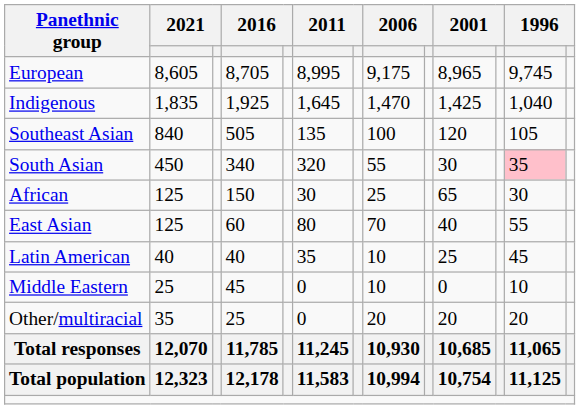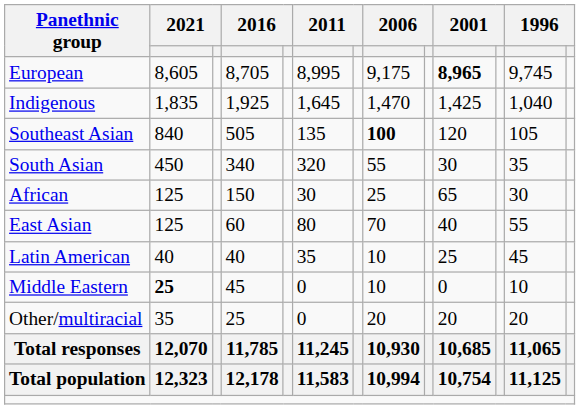European | column 10: normal -> bold
Southeast Asian | column 8: normal -> bold
South Asian | column 12: pink background -> no background
Middle Eastern | column 2: normal -> bold
